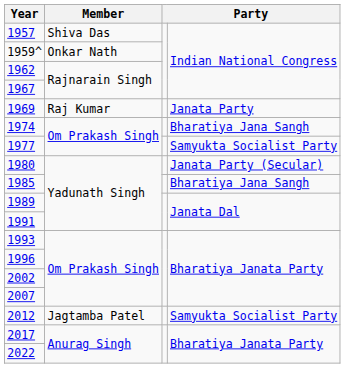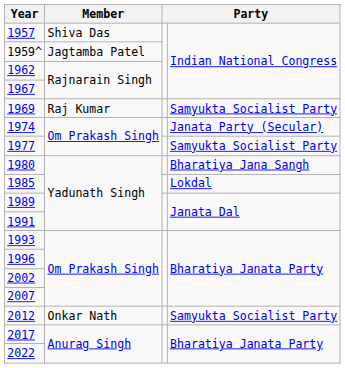1959^ | Member: Onkar Nath -> Jagtamba Patel
1969 | column 4: Janata Party -> Samyukta Socialist Party
1974 | column 4: Bharatiya Jana Sangh -> Janata Party (Secular)
1980 | column 4: Janata Party (Secular) -> Bharatiya Jana Sangh
1985 | column 4: Bharatiya Jana Sangh -> Lokdal
2012 | Member: Jagtamba Patel -> Onkar Nath
